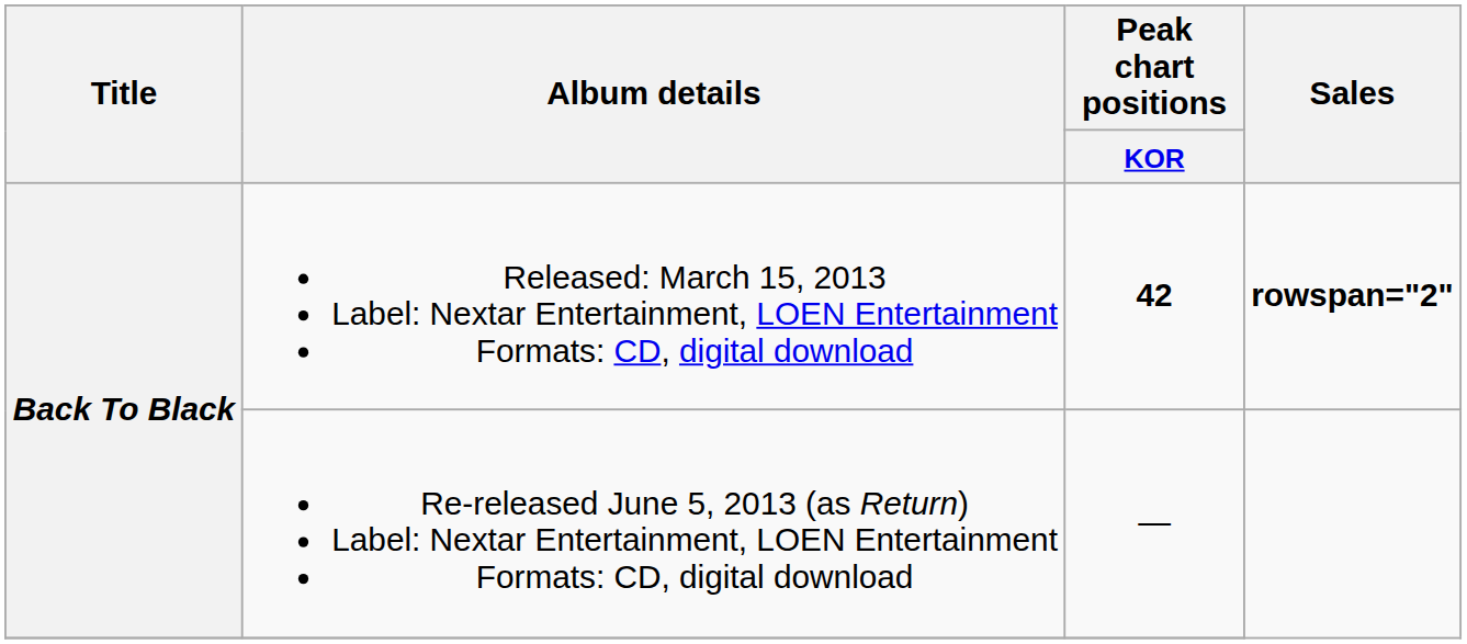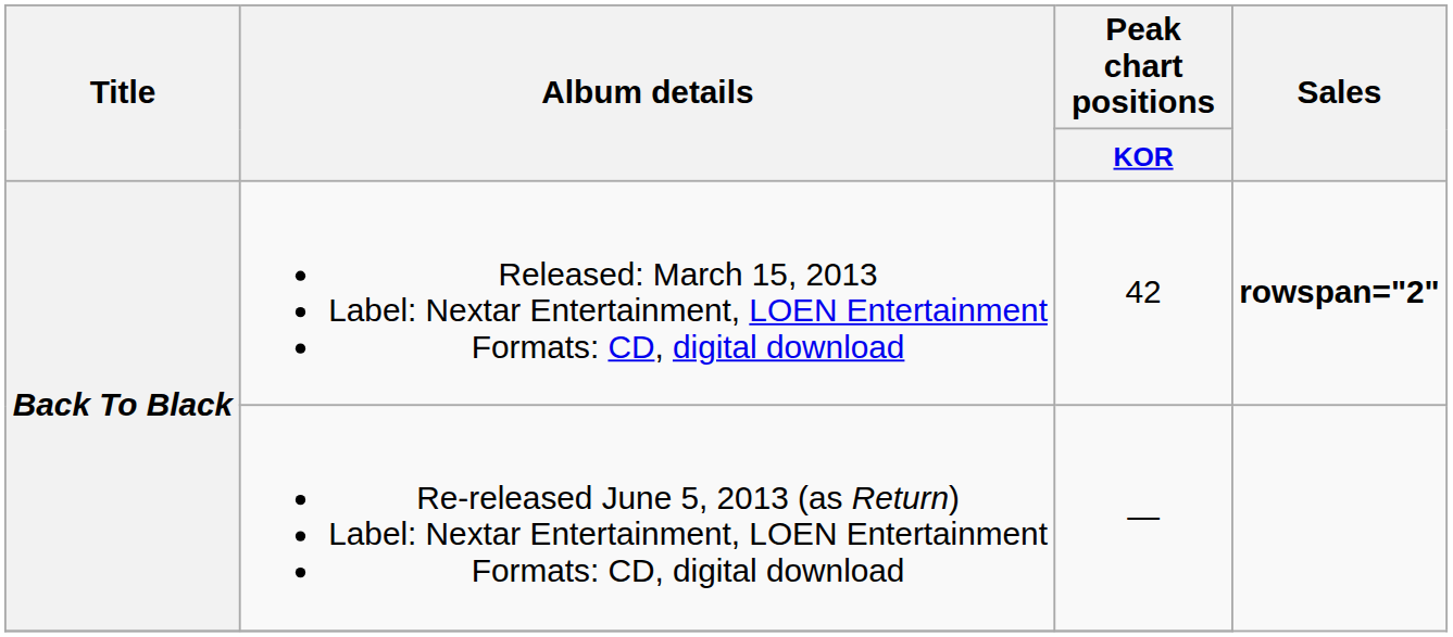row 3 | Peak chart positions / KOR: bold -> normal
